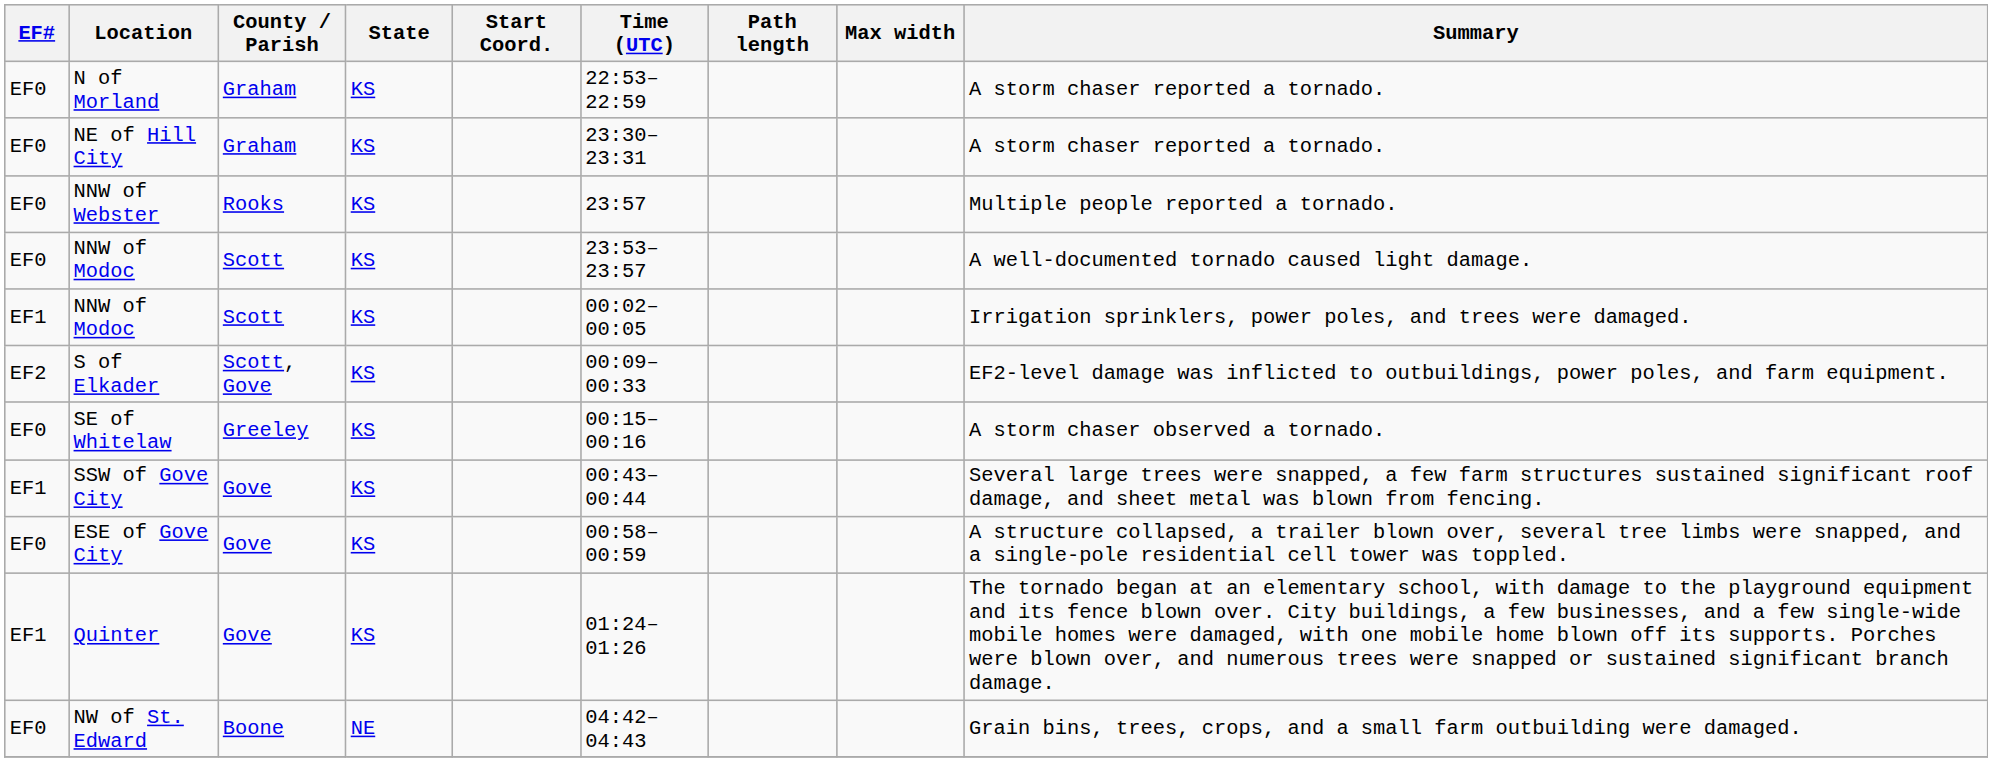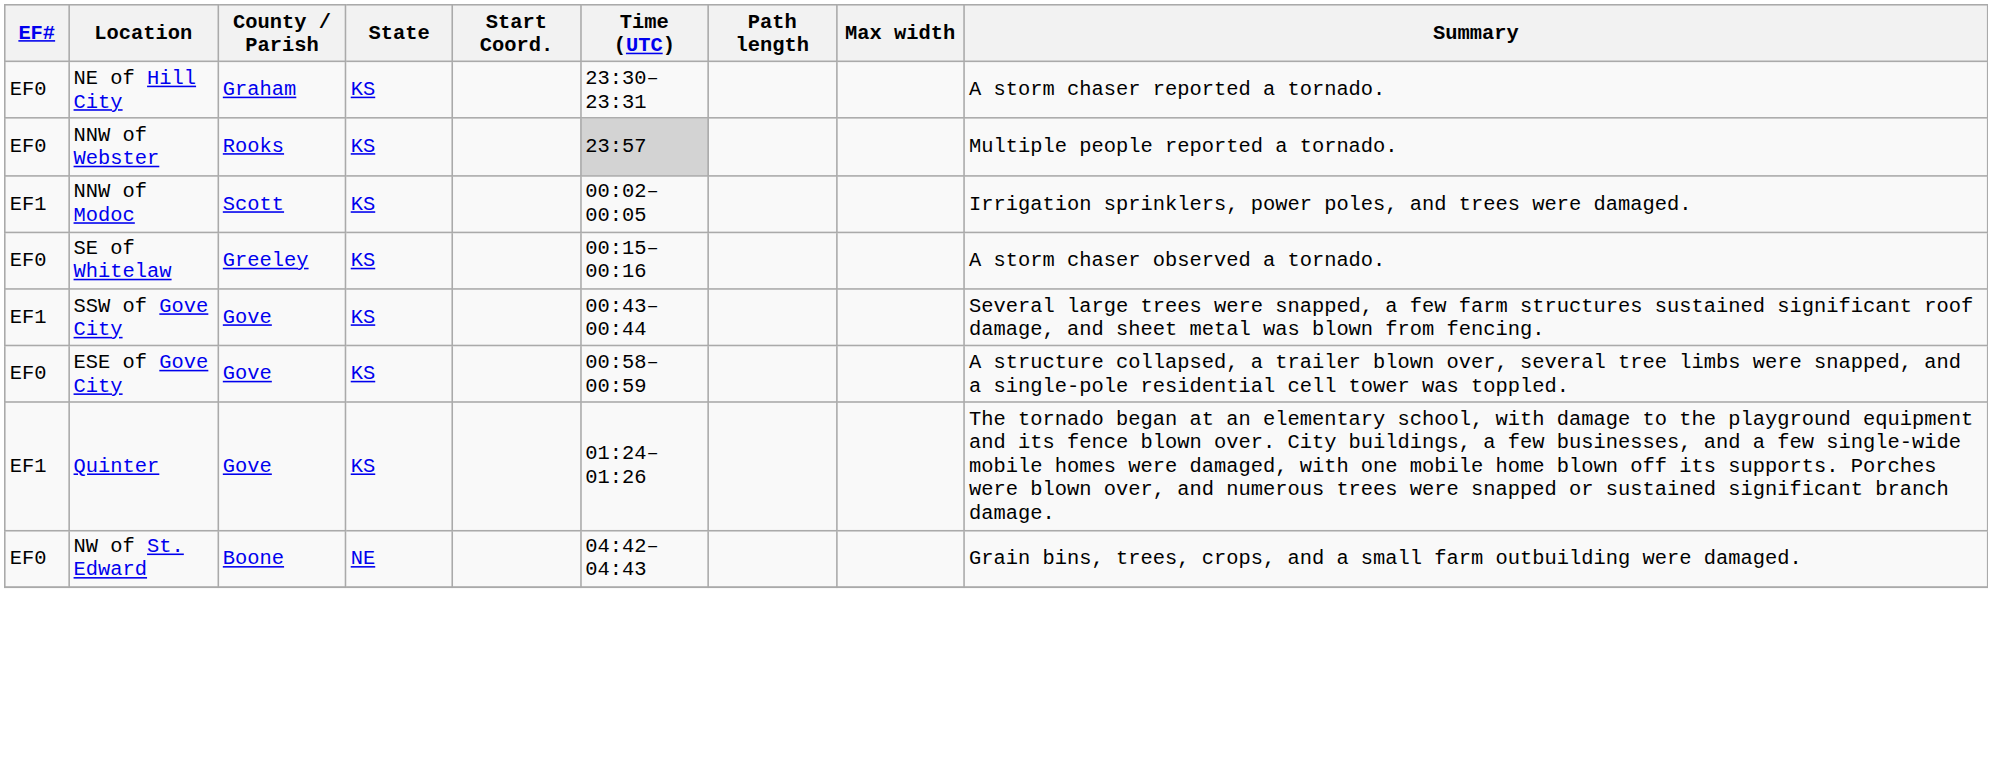- row: EF0 | N of Morland | Graham | KS | 22:53–22:59 | A storm chaser reported a tornado.
NNW of Webster | Time (UTC): no background -> lightgrey background
- row: EF0 | NNW of Modoc | Scott | KS | 23:53–23:57 | A well-documented tornado caused light damage.
- row: EF2 | S of Elkader | Scott, Gove | KS | 00:09–00:33 | EF2-level damage was inflicted to outbuildings, power poles, and farm equipment.
